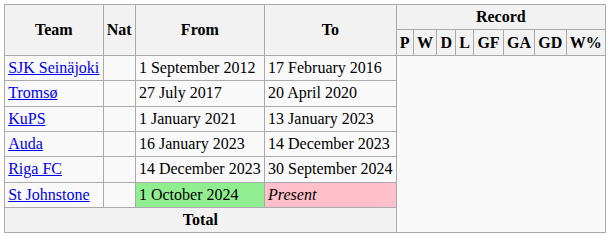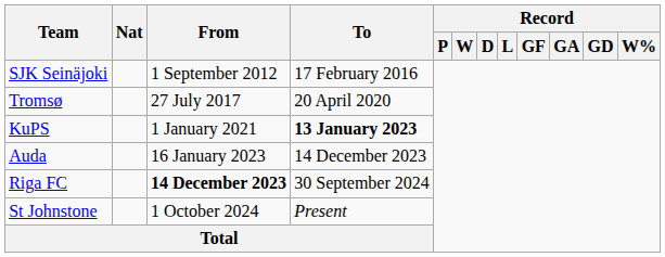KuPS | To: normal -> bold
Riga FC | From: normal -> bold
St Johnstone | From: lightgreen background -> no background
St Johnstone | To: pink background -> no background
